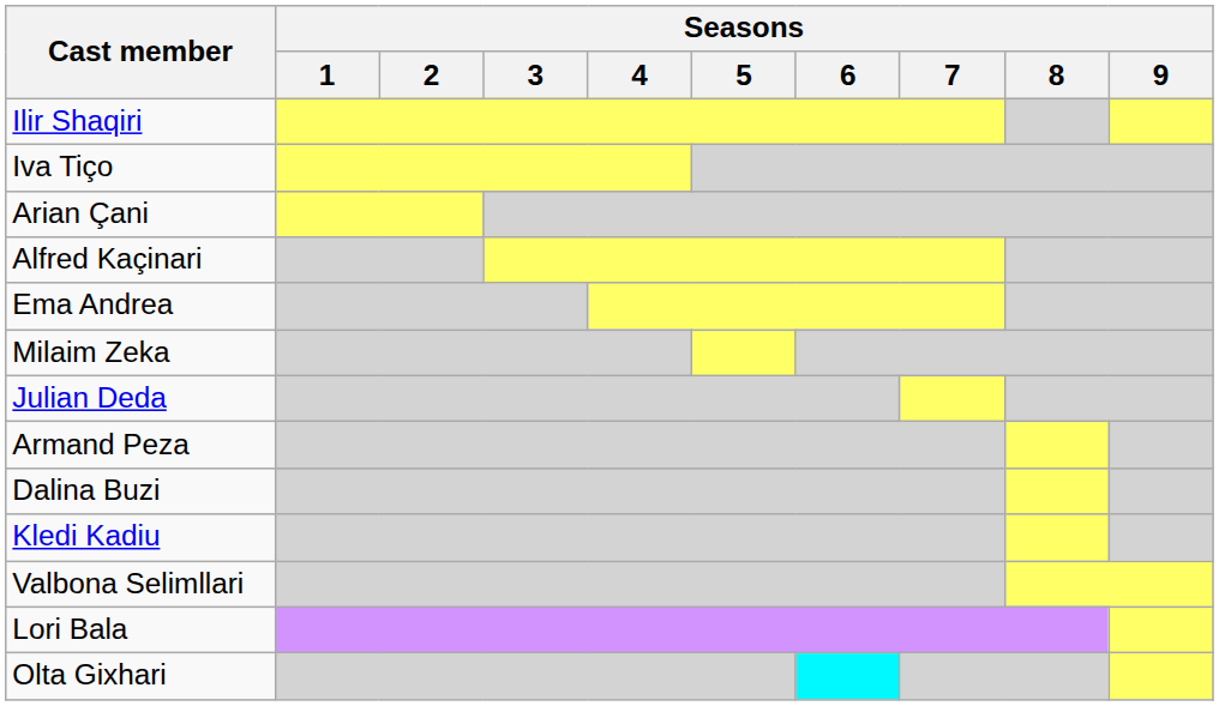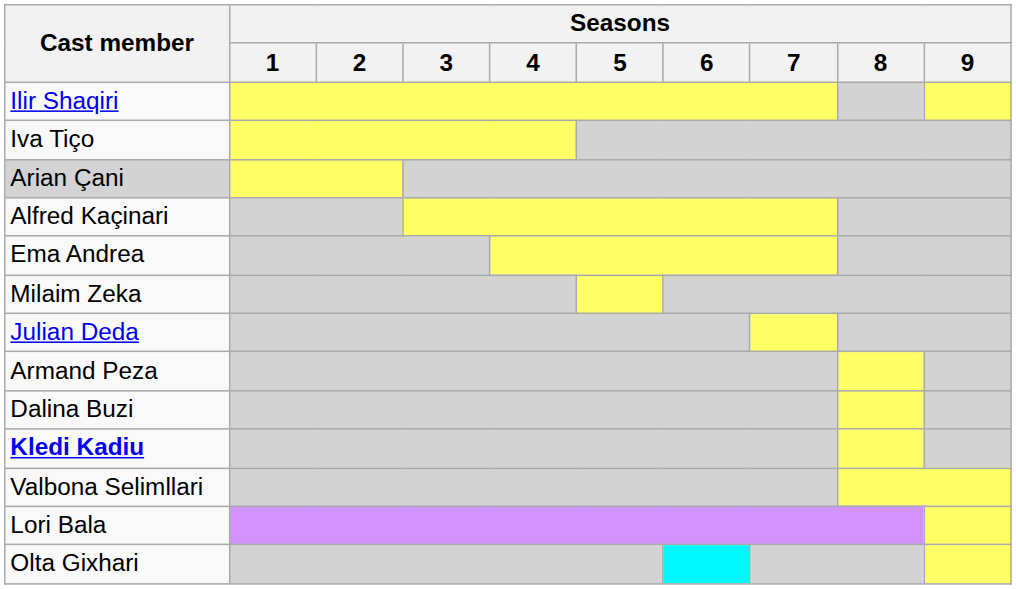Arian Çani | Cast member: no background -> lightgrey background
Kledi Kadiu | Cast member: normal -> bold
